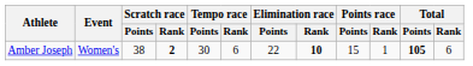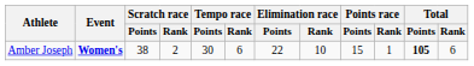Amber Joseph | Event: normal -> bold
Amber Joseph | Scratch race / Rank: bold -> normal
Amber Joseph | Elimination race / Rank: bold -> normal
